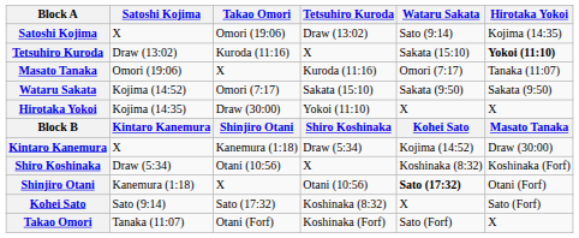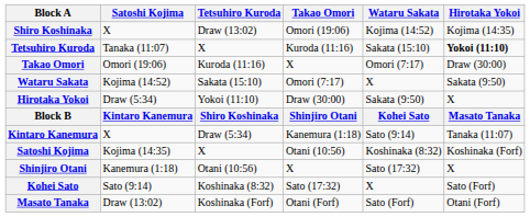columns swapped: Tetsuhiro Kuroda <-> Takao Omori
row 2 | Block A: Satoshi Kojima -> Shiro Koshinaka
row 2 | Wataru Sakata: Sato (9:14) -> Kojima (14:52)
row 3 | Satoshi Kojima: Draw (13:02) -> Tanaka (11:07)
row 4 | Block A: Masato Tanaka -> Takao Omori
row 4 | Hirotaka Yokoi: Tanaka (11:07) -> Draw (30:00)
row 5 | Wataru Sakata: Sakata (9:50) -> X
row 6 | Satoshi Kojima: Kojima (14:35) -> Draw (5:34)
row 6 | Wataru Sakata: X -> Sakata (9:50)
row 8 | Wataru Sakata: Kojima (14:52) -> Sato (9:14)
row 8 | Hirotaka Yokoi: Draw (30:00) -> Tanaka (11:07)
row 9 | Block A: Shiro Koshinaka -> Satoshi Kojima
row 9 | Satoshi Kojima: Draw (5:34) -> Kojima (14:35)
row 10 | Wataru Sakata: bold -> normal
row 10 | Hirotaka Yokoi: Otani (Forf) -> X
row 12 | Block A: Takao Omori -> Masato Tanaka
row 12 | Satoshi Kojima: Tanaka (11:07) -> Draw (13:02)
row 12 | Hirotaka Yokoi: X -> Otani (Forf)
